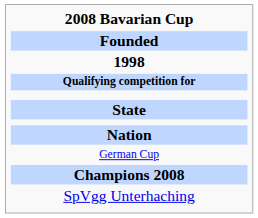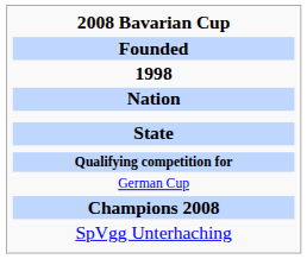row 4 | column 1: Qualifying competition for -> Nation
row 6 | column 1: Nation -> Qualifying competition for
